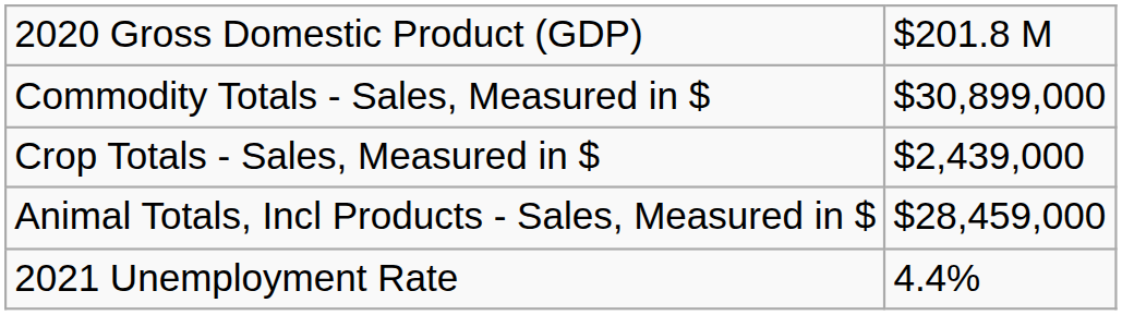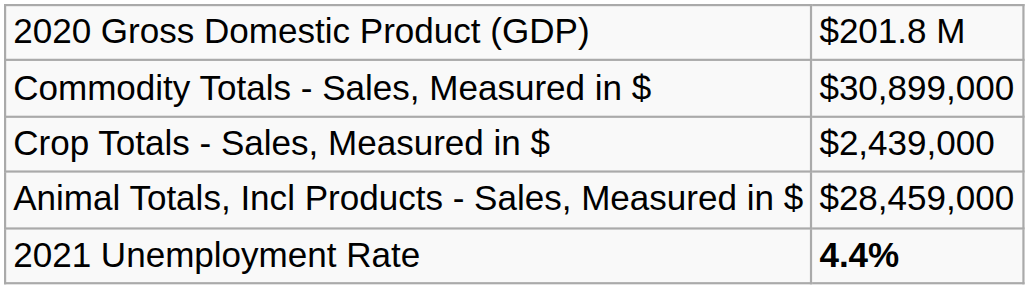2021 Unemployment Rate | column 2: normal -> bold
